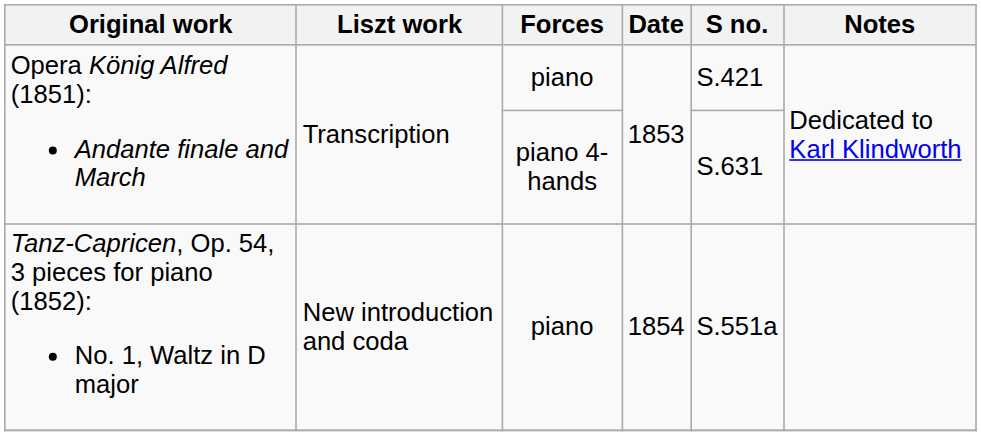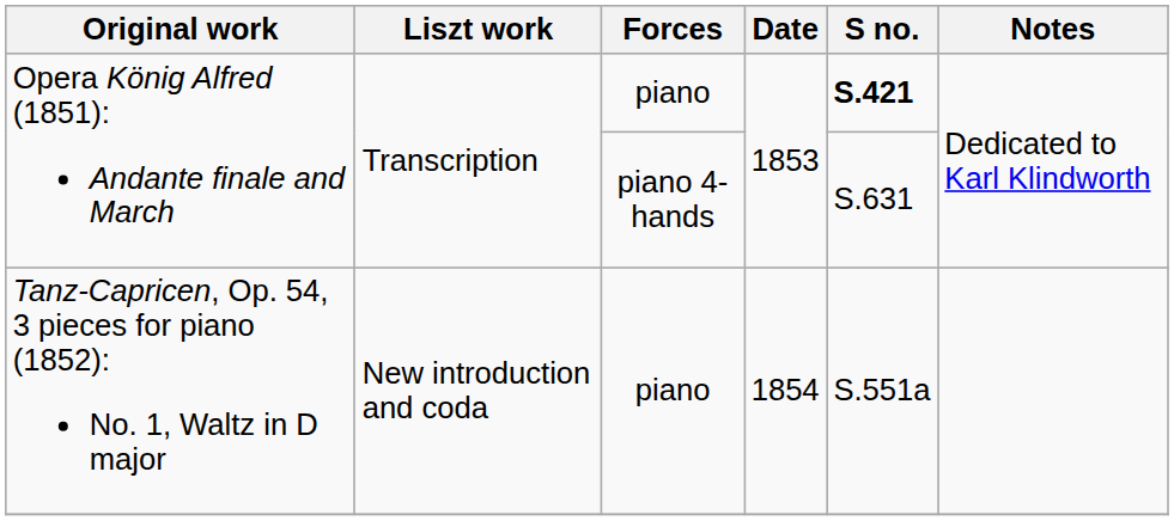Opera König Alfred (1851): Andante finale and March / piano | S no.: normal -> bold
